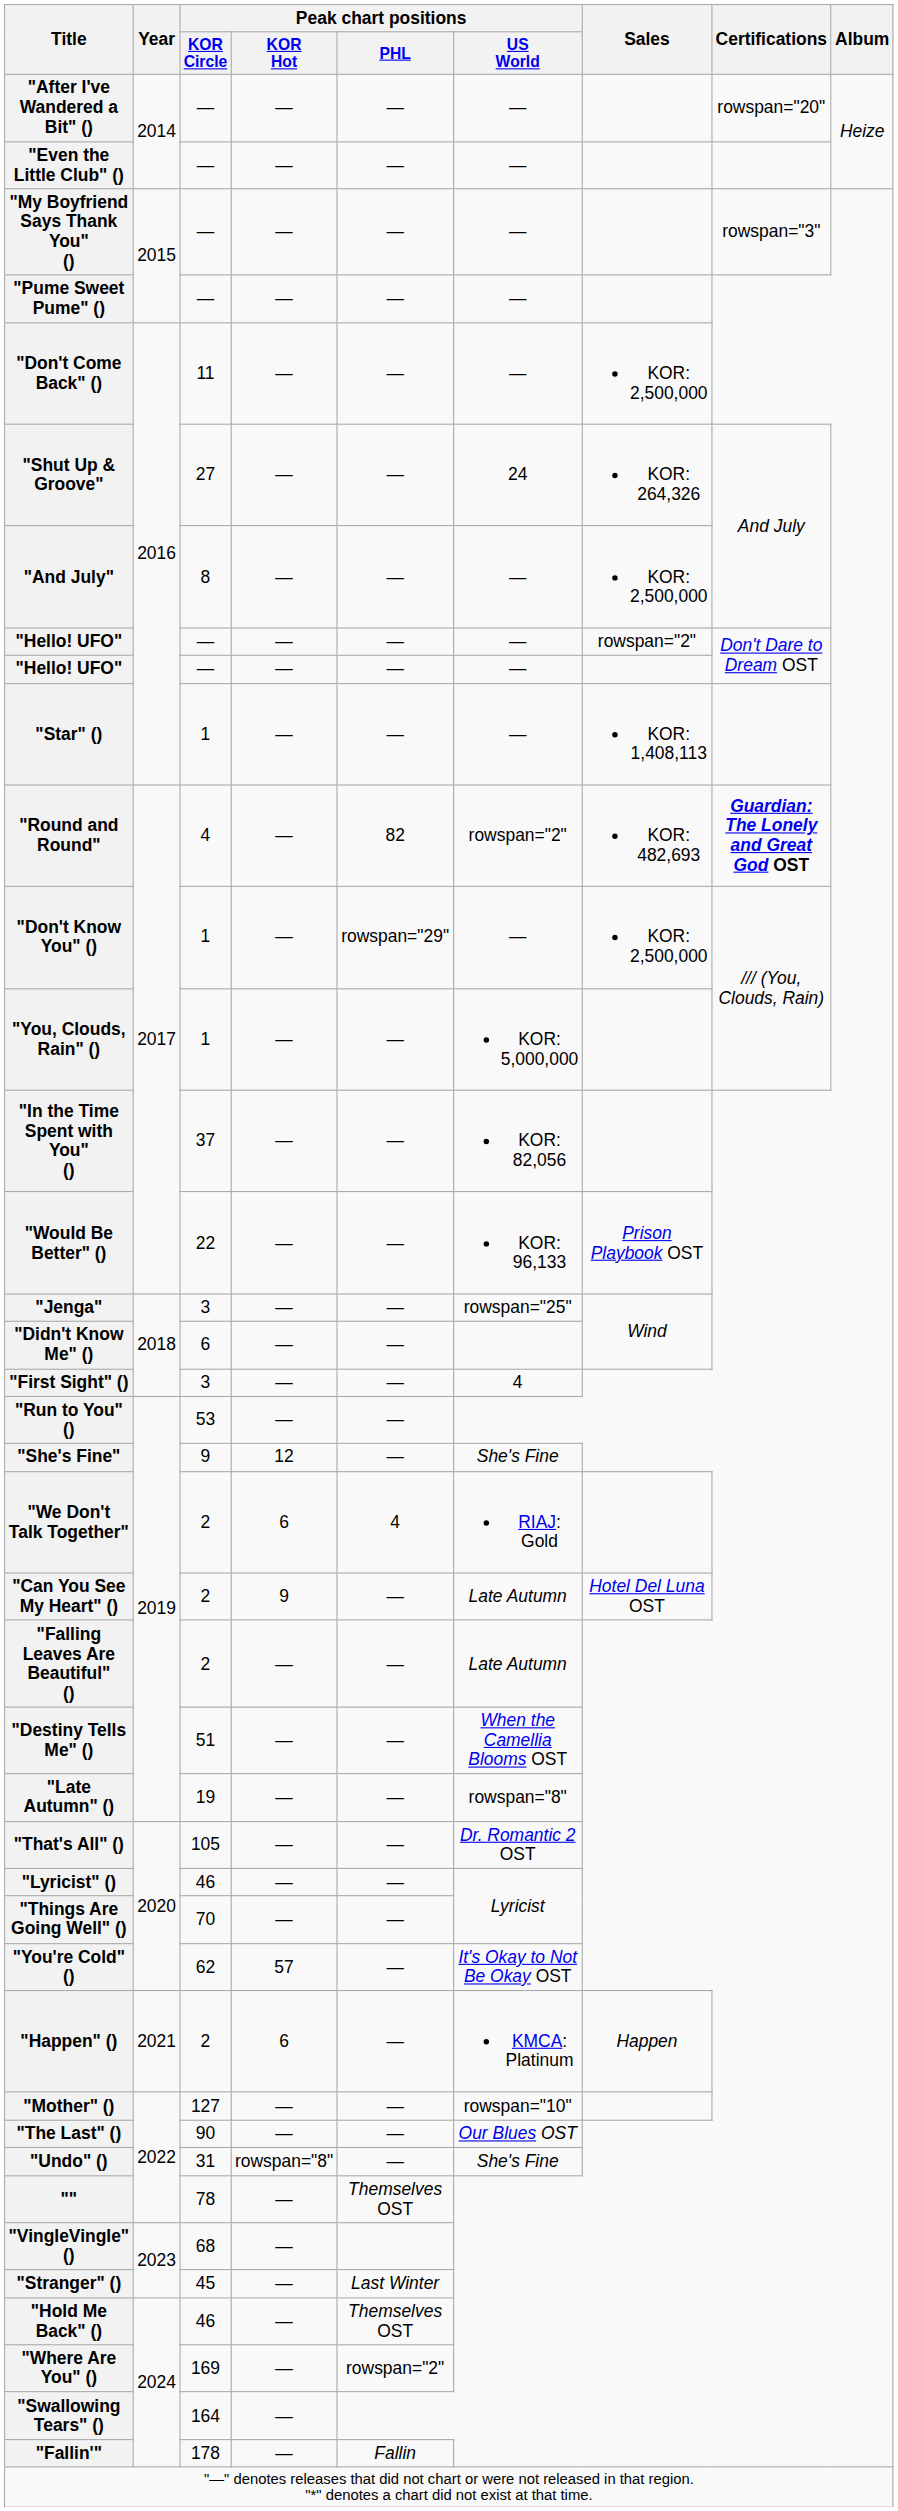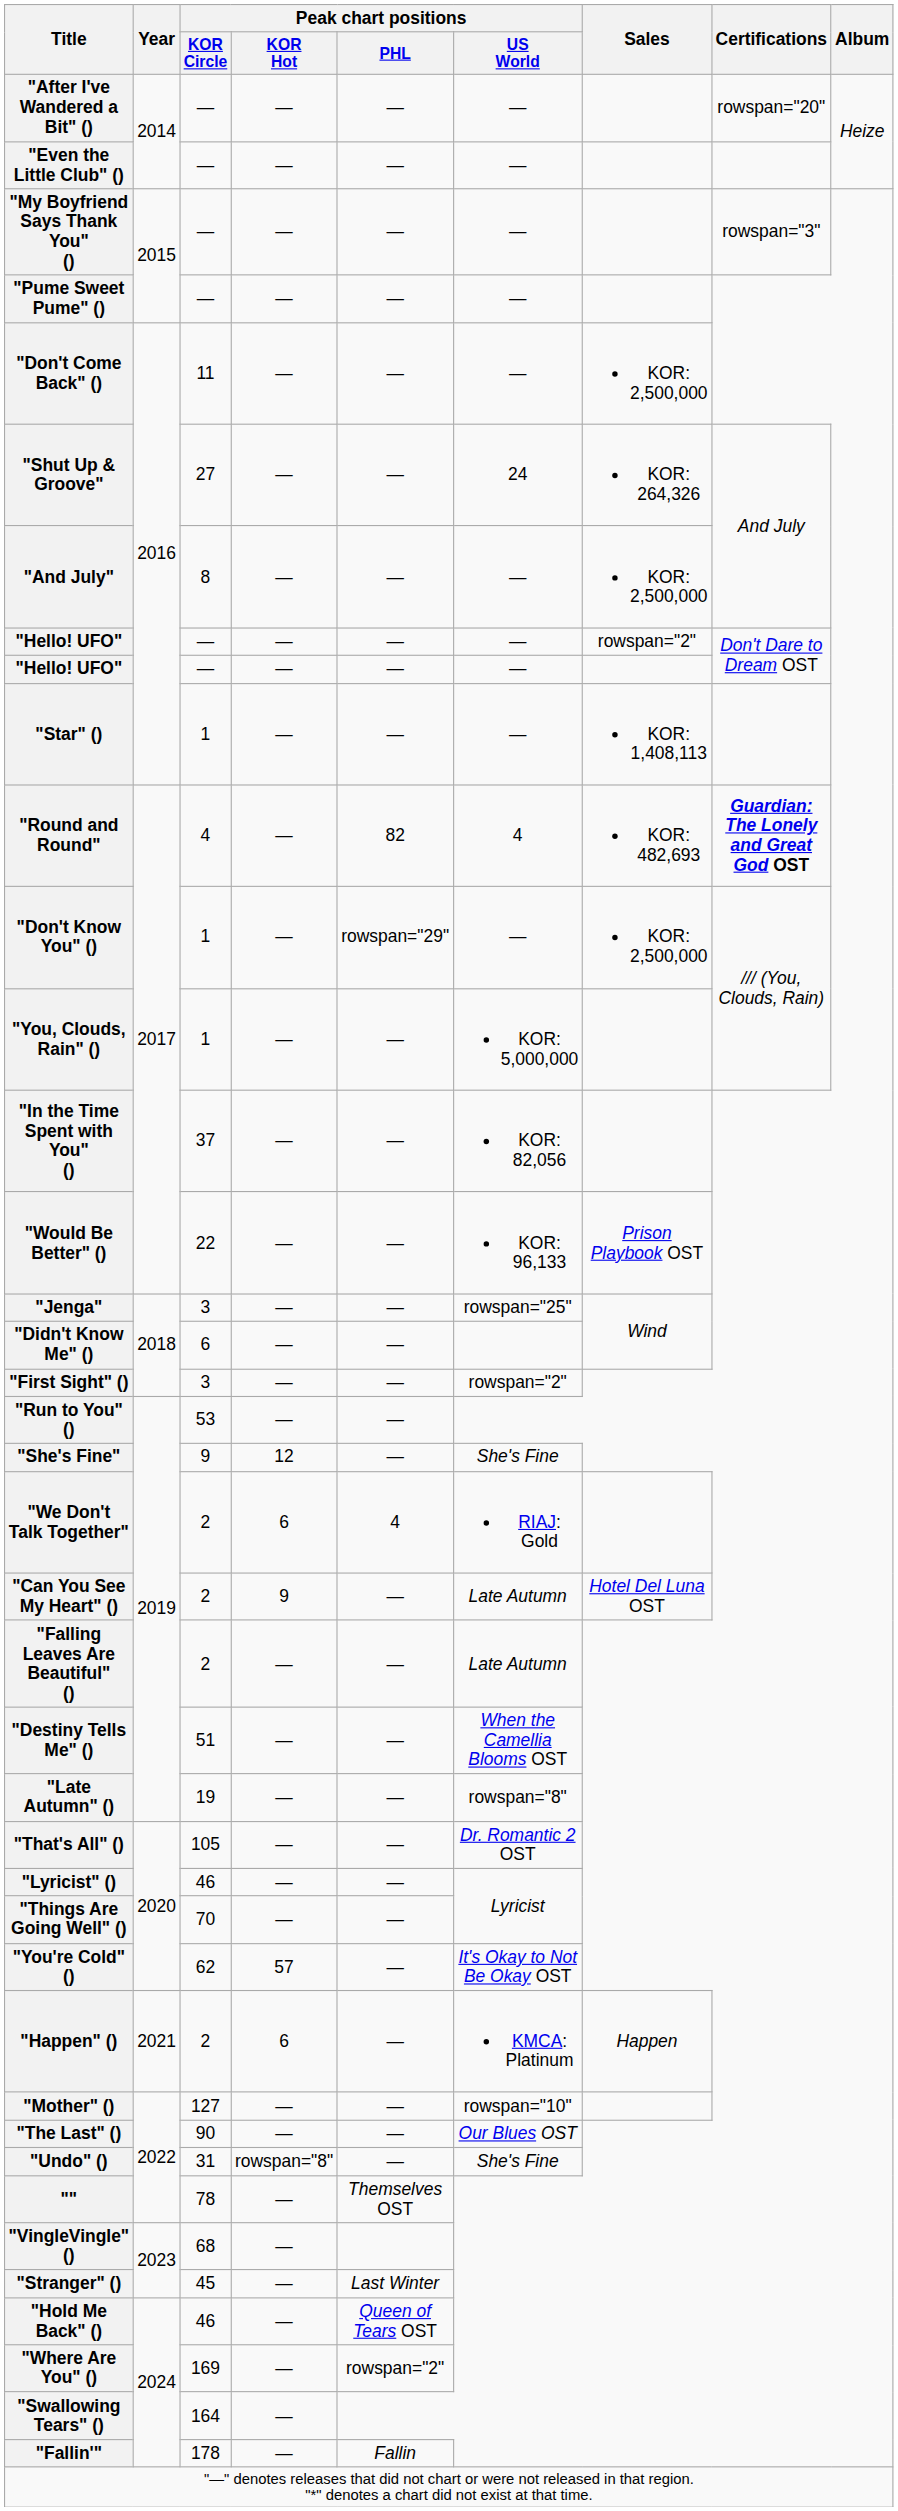"Round and Round" | Peak chart positions / US World: rowspan="2" -> 4
"First Sight" () | Peak chart positions / US World: 4 -> rowspan="2"
"Hold Me Back" () | Peak chart positions / PHL: Themselves OST -> Queen of Tears OST
